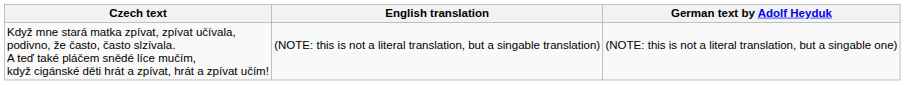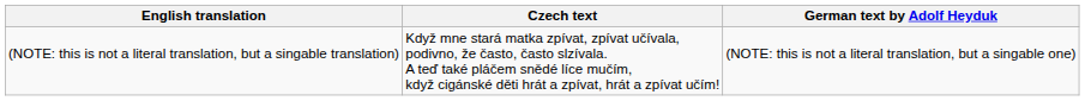columns swapped: Czech text <-> English translation
